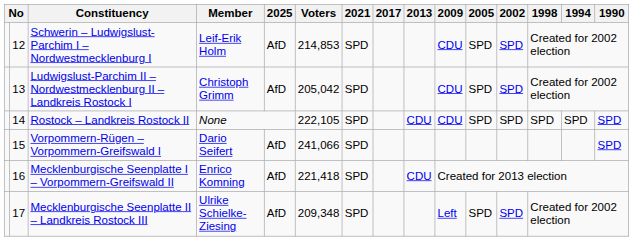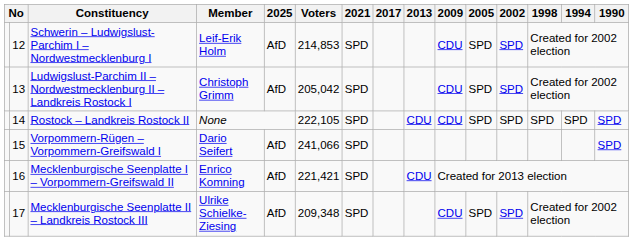Mecklenburgische Seenplatte I – Vorpommern-Greifswald II | Voters: 221,418 -> 221,421
Mecklenburgische Seenplatte II – Landkreis Rostock III | 2009: Left -> CDU
